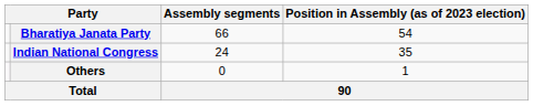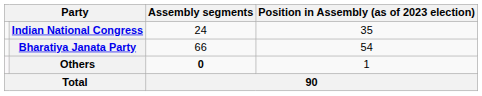rows swapped: Bharatiya Janata Party <-> Indian National Congress
Others | Assembly segments: normal -> bold
